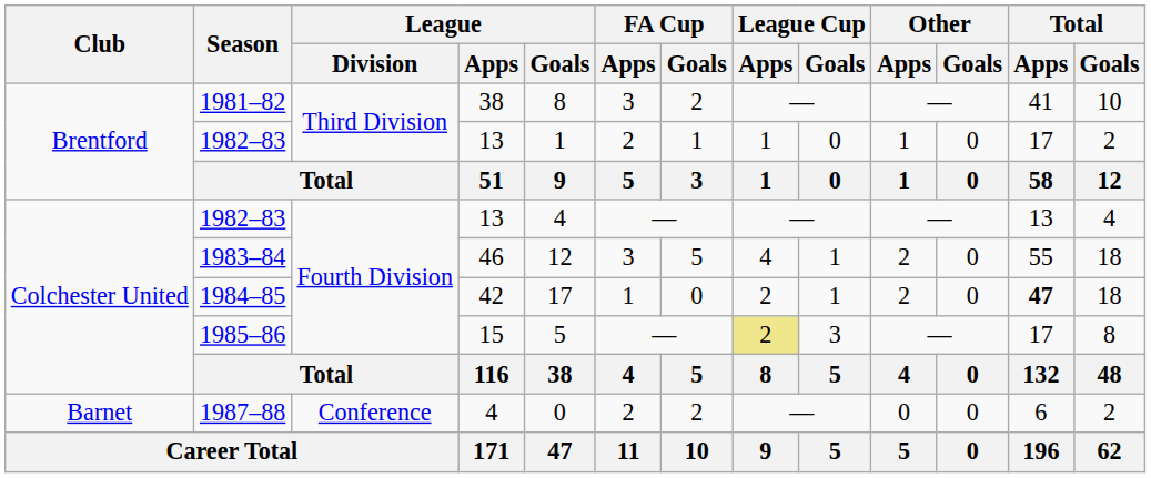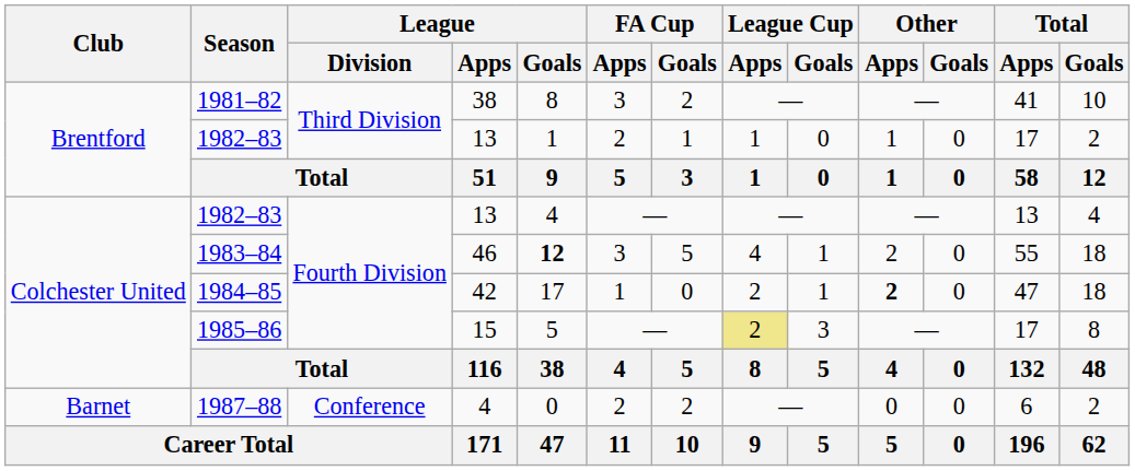1983–84 | League / Goals: normal -> bold
1984–85 | Other / Apps: normal -> bold
1984–85 | Total / Apps: bold -> normal
